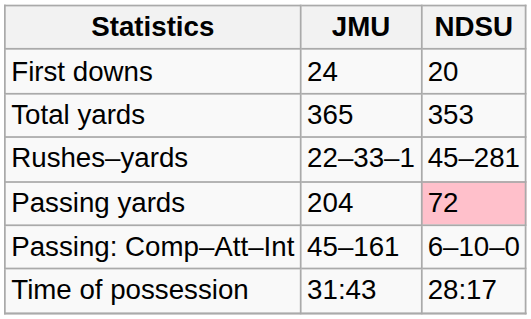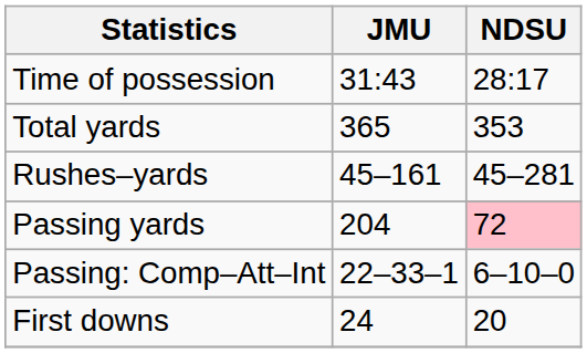rows swapped: First downs <-> Time of possession
Rushes–yards | JMU: 22–33–1 -> 45–161
Passing: Comp–Att–Int | JMU: 45–161 -> 22–33–1
